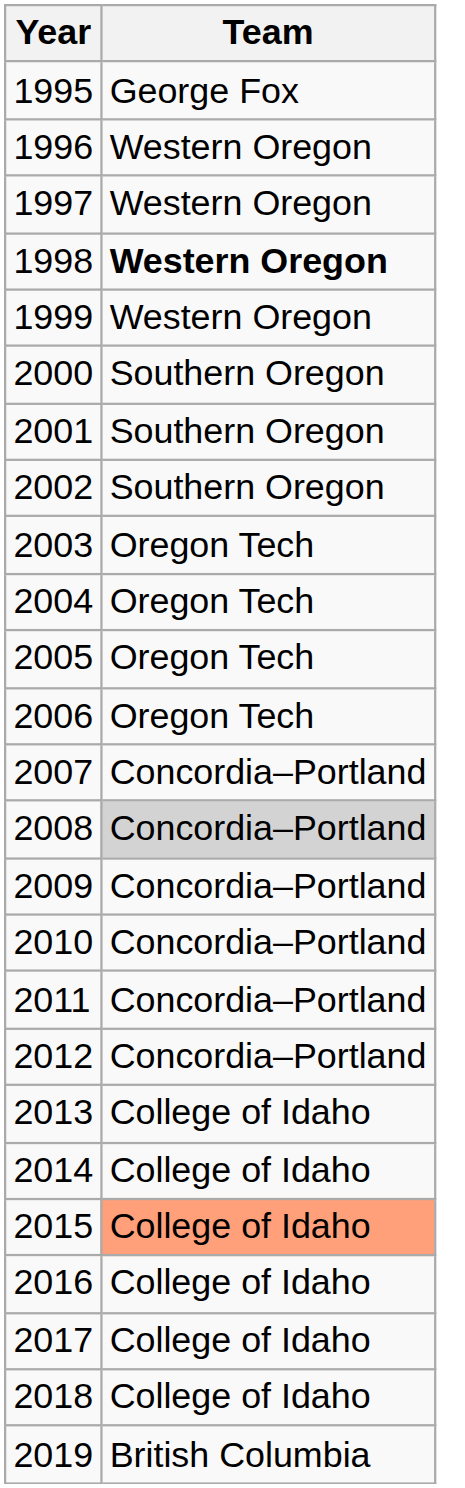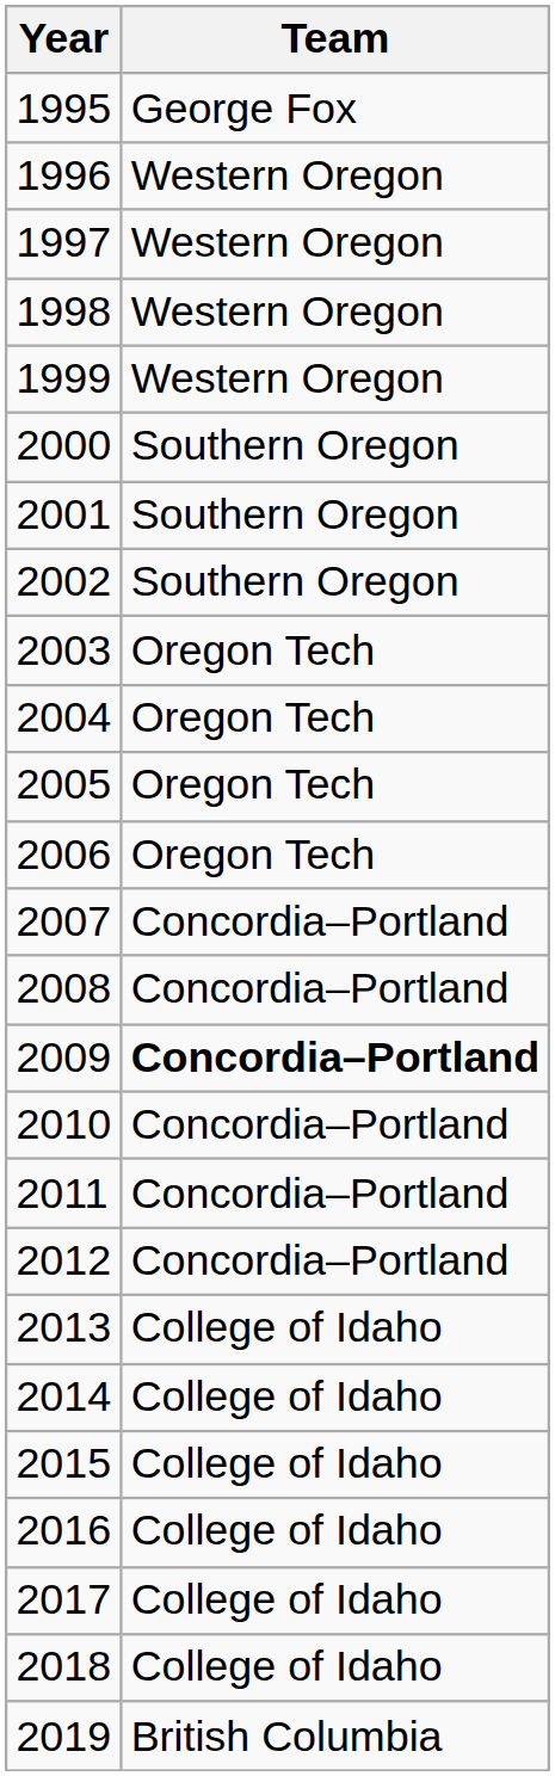1998 | Team: bold -> normal
2008 | Team: lightgrey background -> no background
2009 | Team: normal -> bold
2015 | Team: lightsalmon background -> no background
